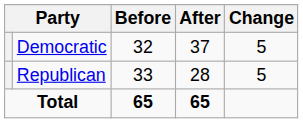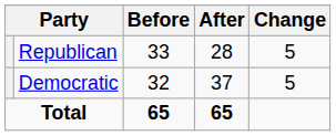rows swapped: Democratic <-> Republican
